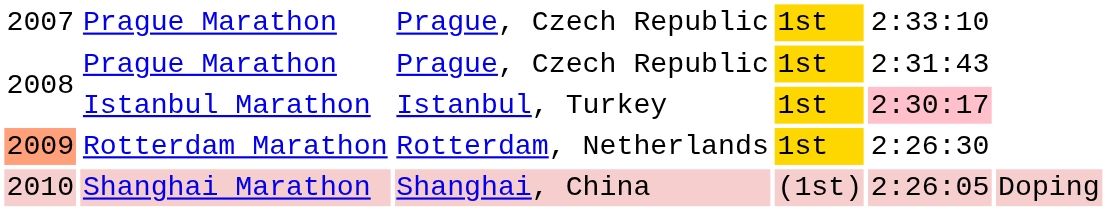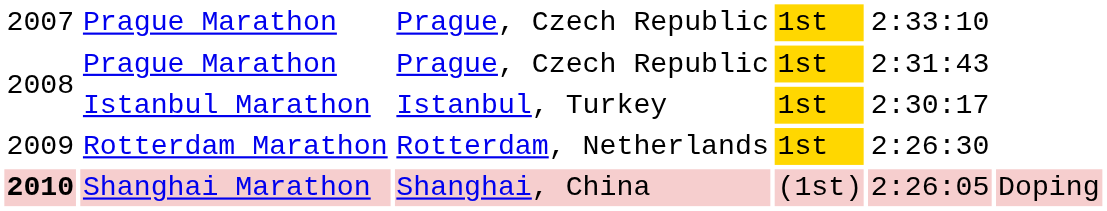Istanbul Marathon | column 5: pink background -> no background
Rotterdam Marathon | column 1: lightsalmon background -> no background
Shanghai Marathon | column 1: normal -> bold
